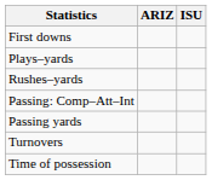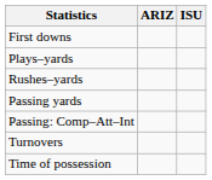rows swapped: Passing yards <-> Passing: Comp–Att–Int
